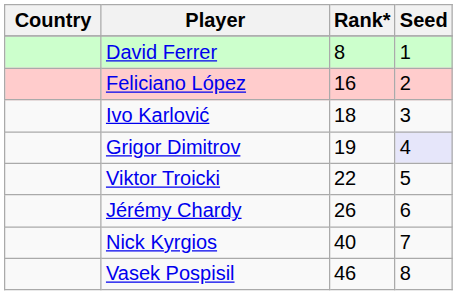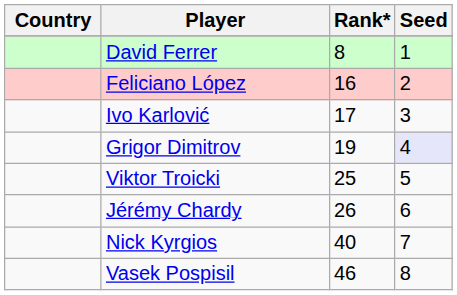Ivo Karlović | Rank*: 18 -> 17
Viktor Troicki | Rank*: 22 -> 25
